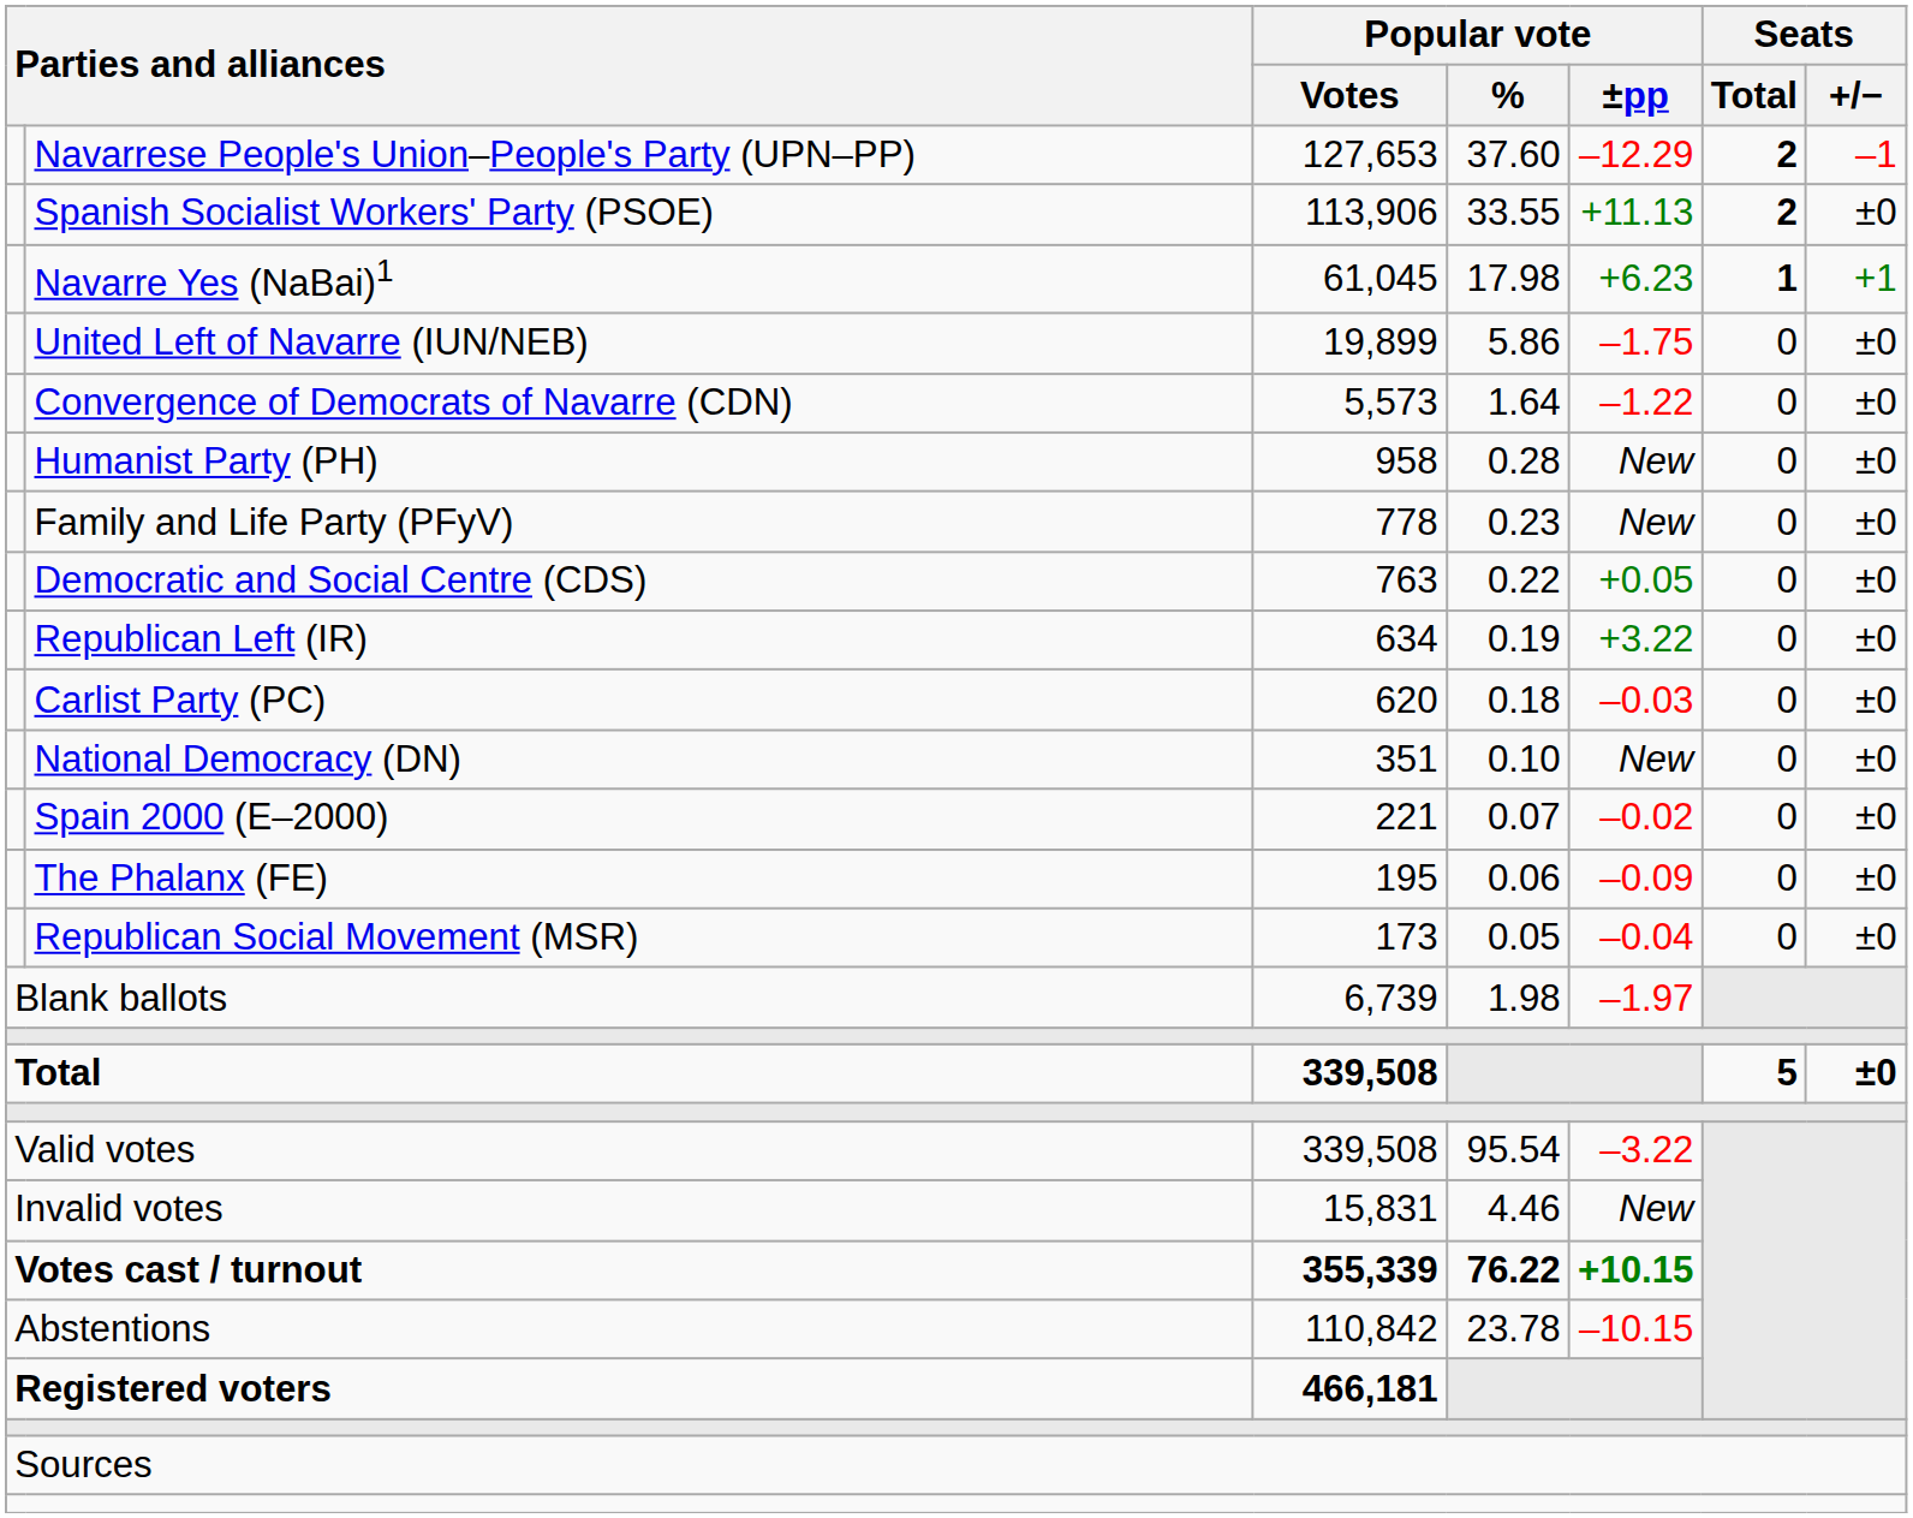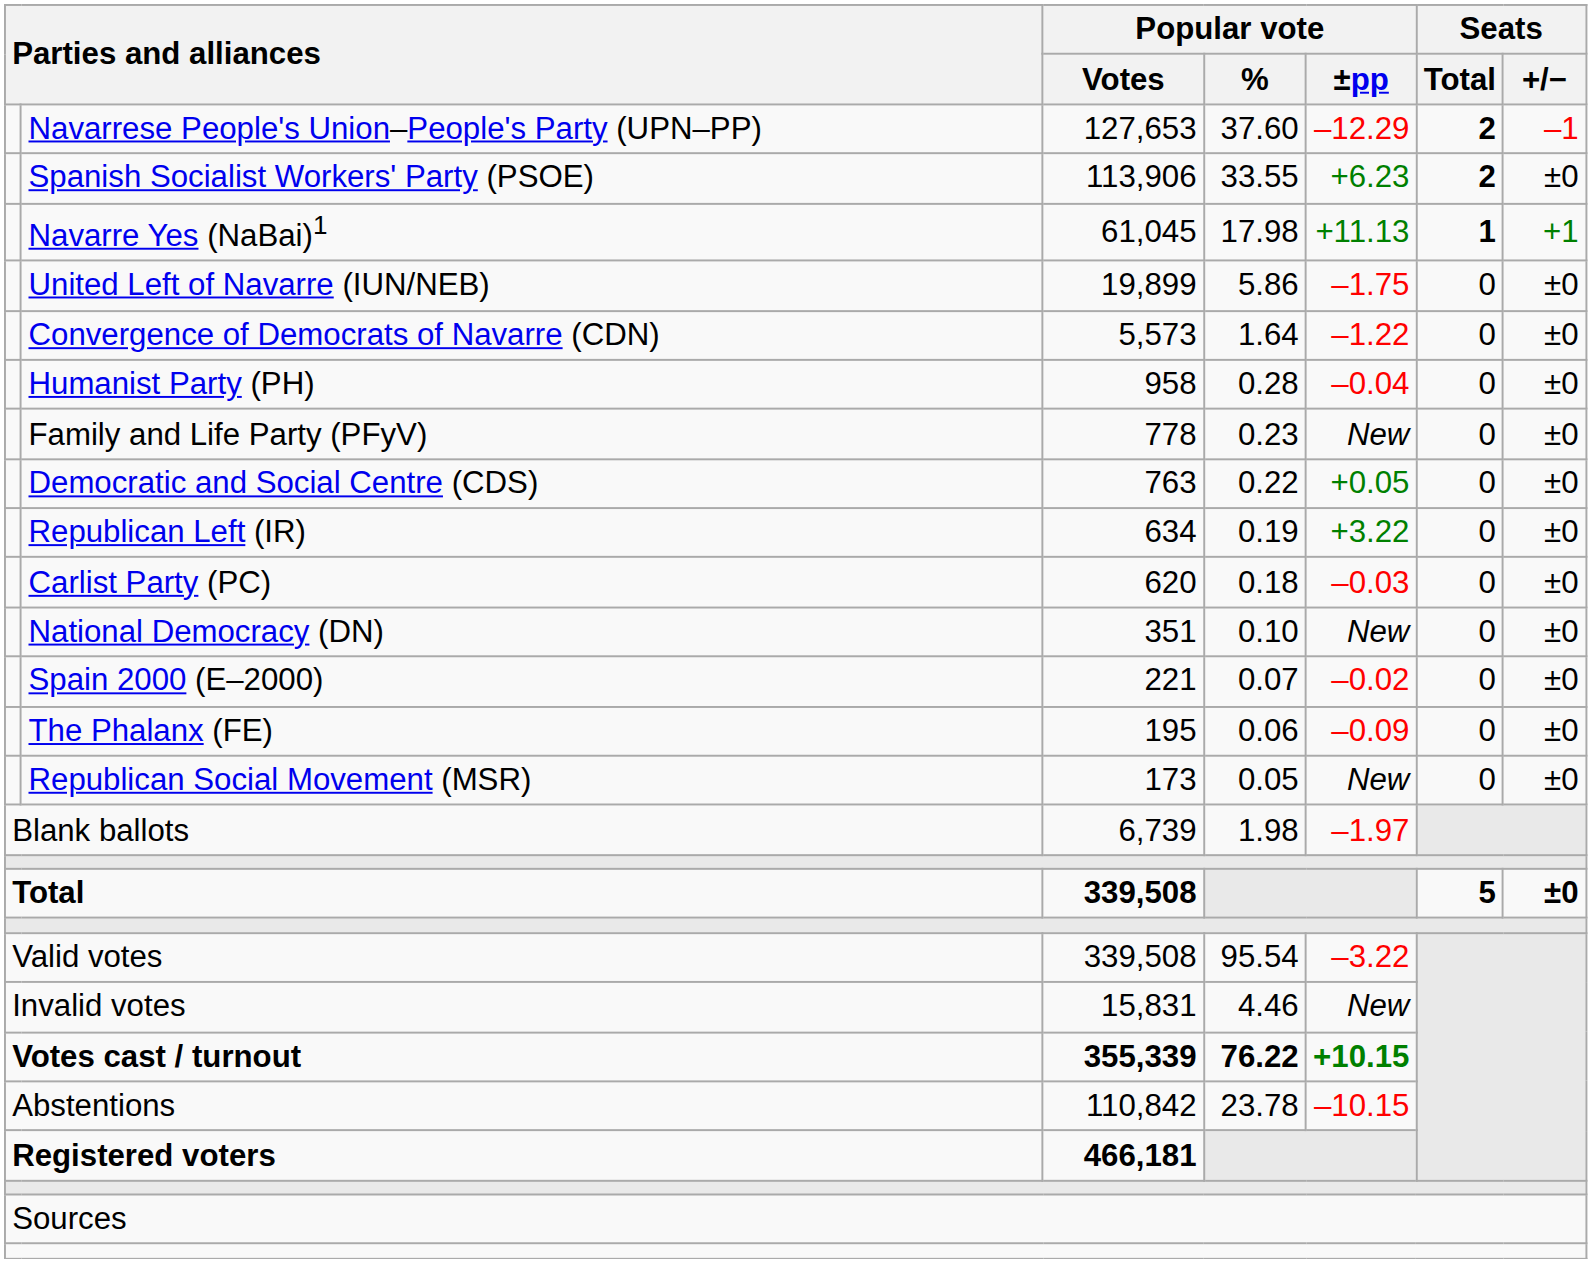Spanish Socialist Workers' Party (PSOE) | Popular vote / ±pp: +11.13 -> +6.23
Navarre Yes (NaBai)1 | Popular vote / ±pp: +6.23 -> +11.13
Humanist Party (PH) | Popular vote / ±pp: New -> –0.04
Republican Social Movement (MSR) | Popular vote / ±pp: –0.04 -> New
